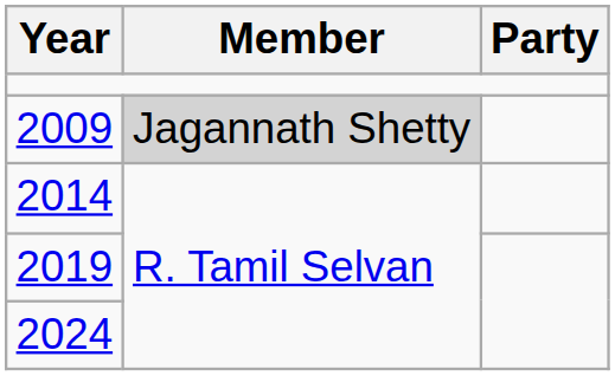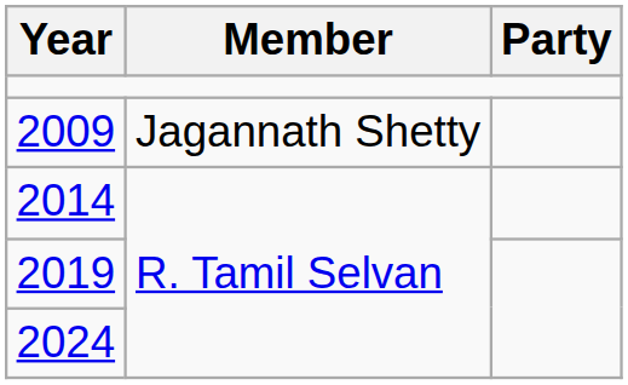2009 | Member: lightgrey background -> no background
